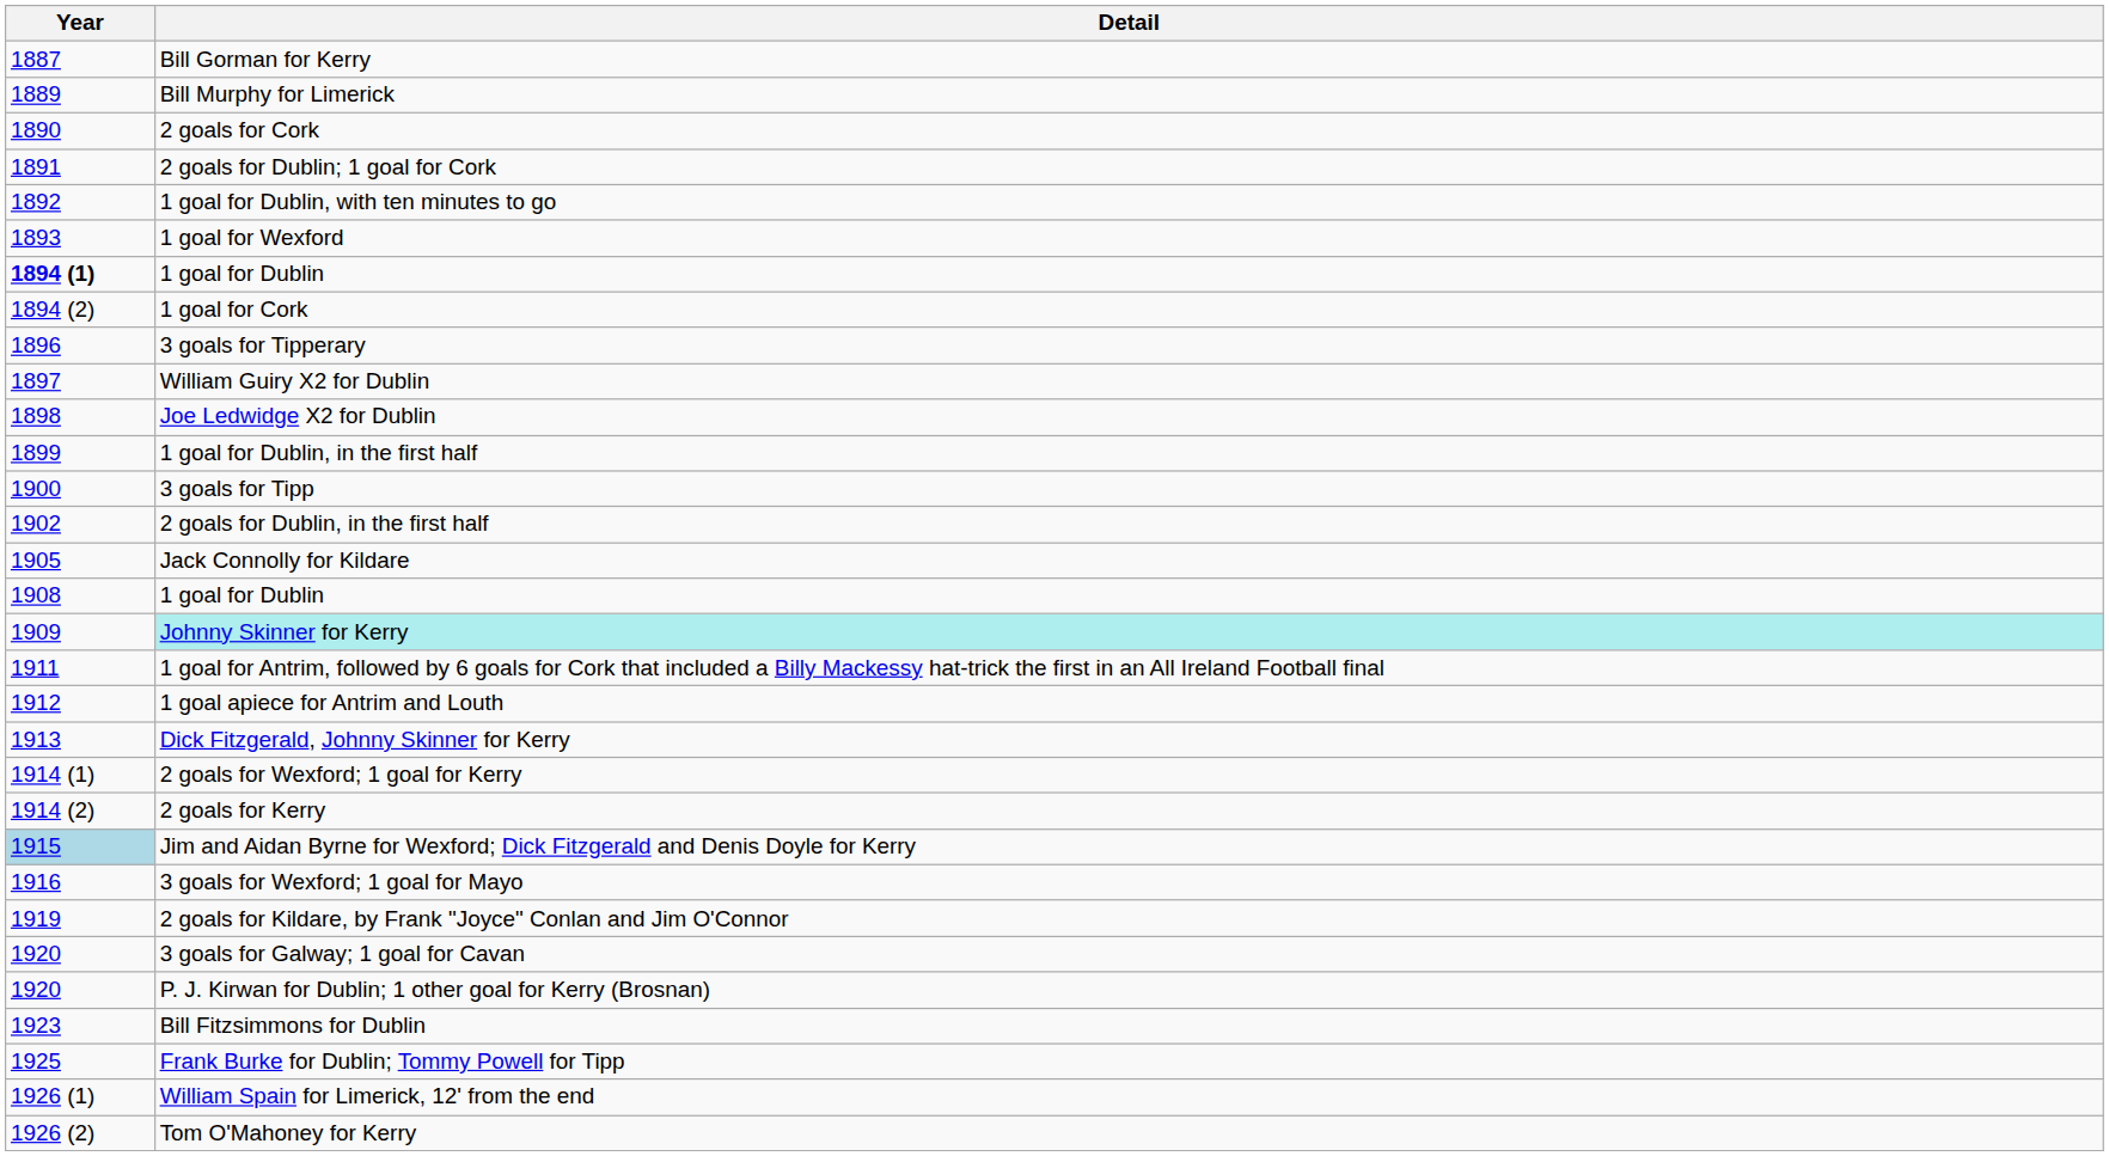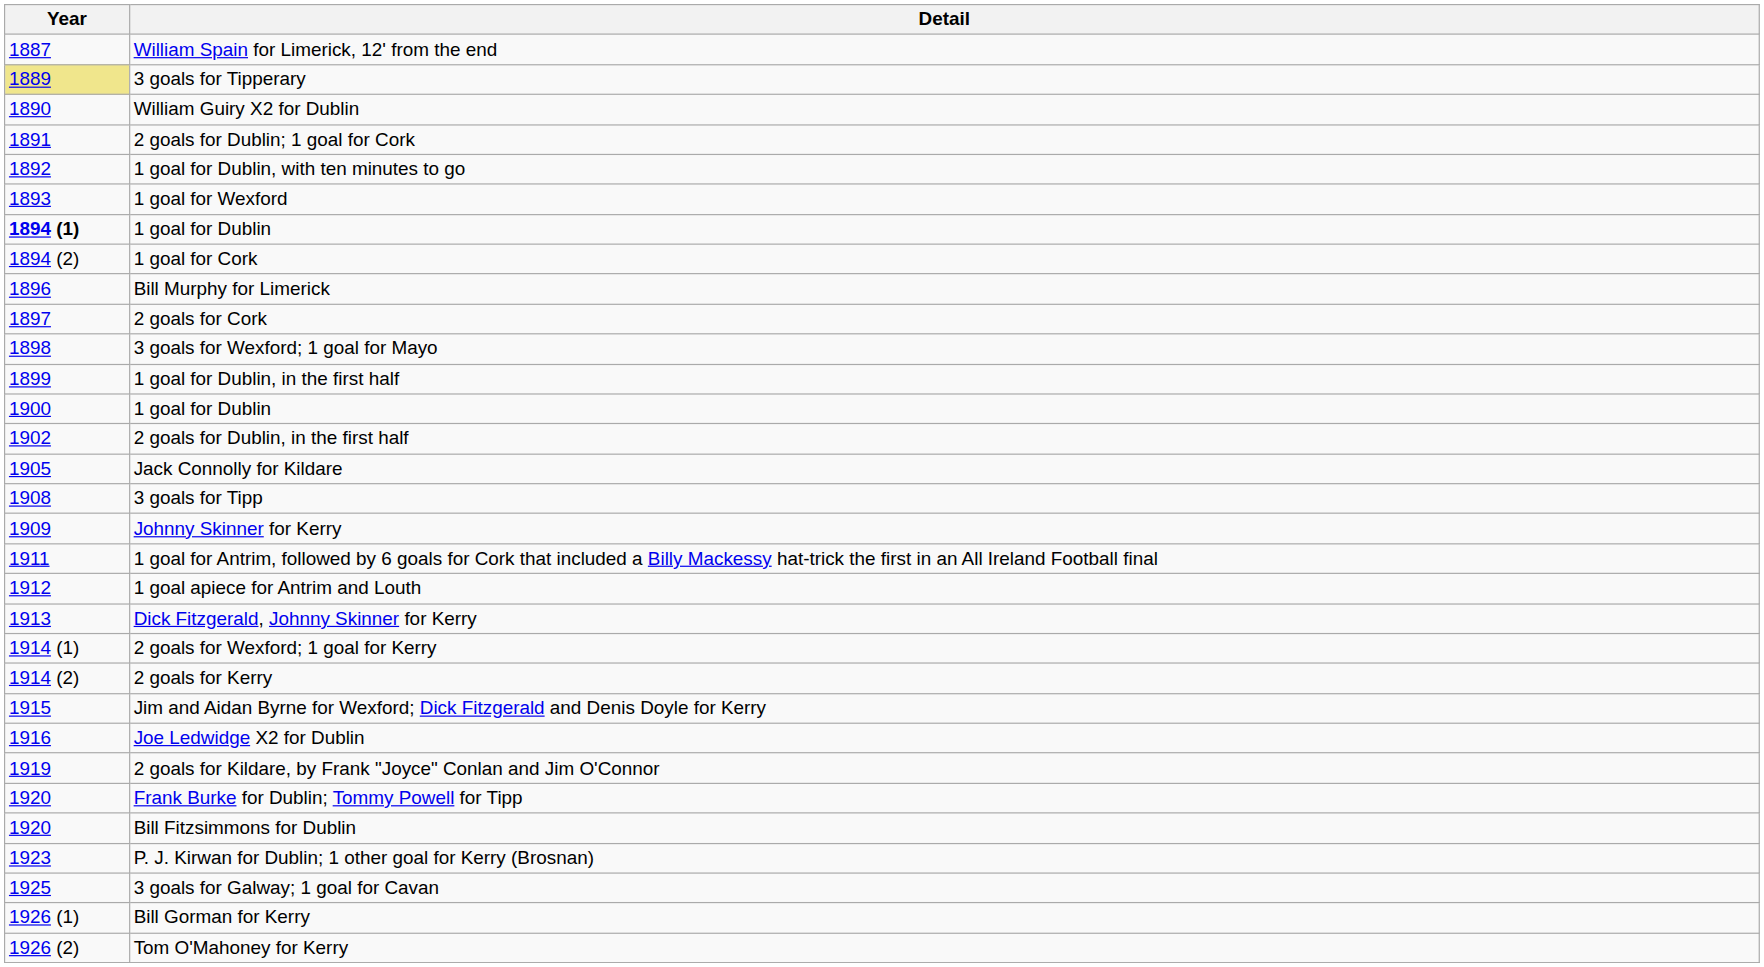row 2 | Detail: Bill Gorman for Kerry -> William Spain for Limerick, 12' from the end
row 3 | Year: no background -> khaki background
row 3 | Detail: Bill Murphy for Limerick -> 3 goals for Tipperary
row 4 | Detail: 2 goals for Cork -> William Guiry X2 for Dublin
row 10 | Detail: 3 goals for Tipperary -> Bill Murphy for Limerick
row 11 | Detail: William Guiry X2 for Dublin -> 2 goals for Cork
row 12 | Detail: Joe Ledwidge X2 for Dublin -> 3 goals for Wexford; 1 goal for Mayo
row 14 | Detail: 3 goals for Tipp -> 1 goal for Dublin
row 17 | Detail: 1 goal for Dublin -> 3 goals for Tipp
row 18 | Detail: paleturquoise background -> no background
row 24 | Year: lightblue background -> no background
row 25 | Detail: 3 goals for Wexford; 1 goal for Mayo -> Joe Ledwidge X2 for Dublin
row 27 | Detail: 3 goals for Galway; 1 goal for Cavan -> Frank Burke for Dublin; Tommy Powell for Tipp
row 28 | Detail: P. J. Kirwan for Dublin; 1 other goal for Kerry (Brosnan) -> Bill Fitzsimmons for Dublin
row 29 | Detail: Bill Fitzsimmons for Dublin -> P. J. Kirwan for Dublin; 1 other goal for Kerry (Brosnan)
row 30 | Detail: Frank Burke for Dublin; Tommy Powell for Tipp -> 3 goals for Galway; 1 goal for Cavan
row 31 | Detail: William Spain for Limerick, 12' from the end -> Bill Gorman for Kerry
